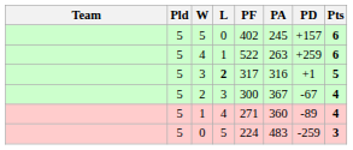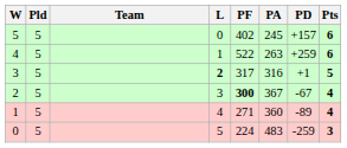columns swapped: Team <-> W
row 5 | PF: normal -> bold
